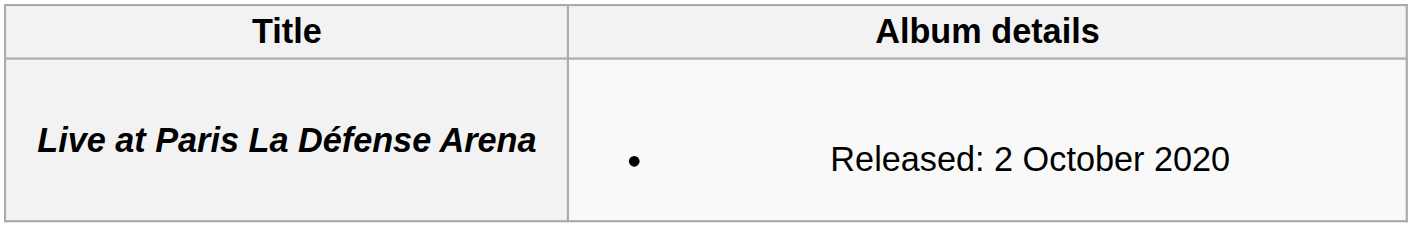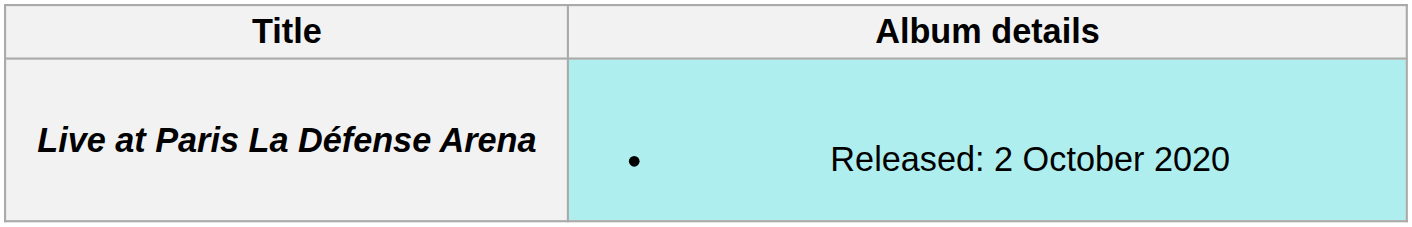Live at Paris La Défense Arena | Album details: no background -> paleturquoise background
